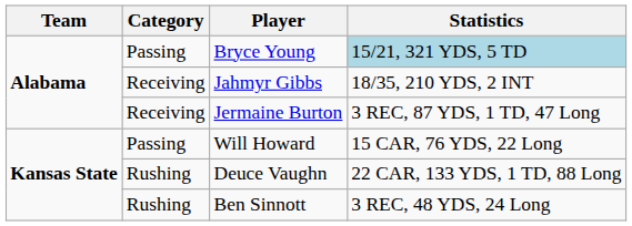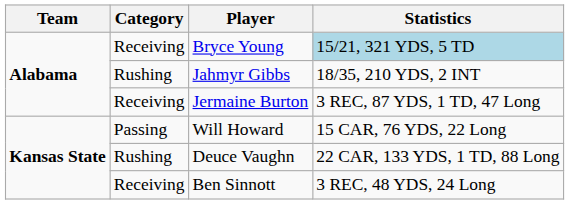Bryce Young | Category: Passing -> Receiving
Jahmyr Gibbs | Category: Receiving -> Rushing
Ben Sinnott | Category: Rushing -> Receiving
